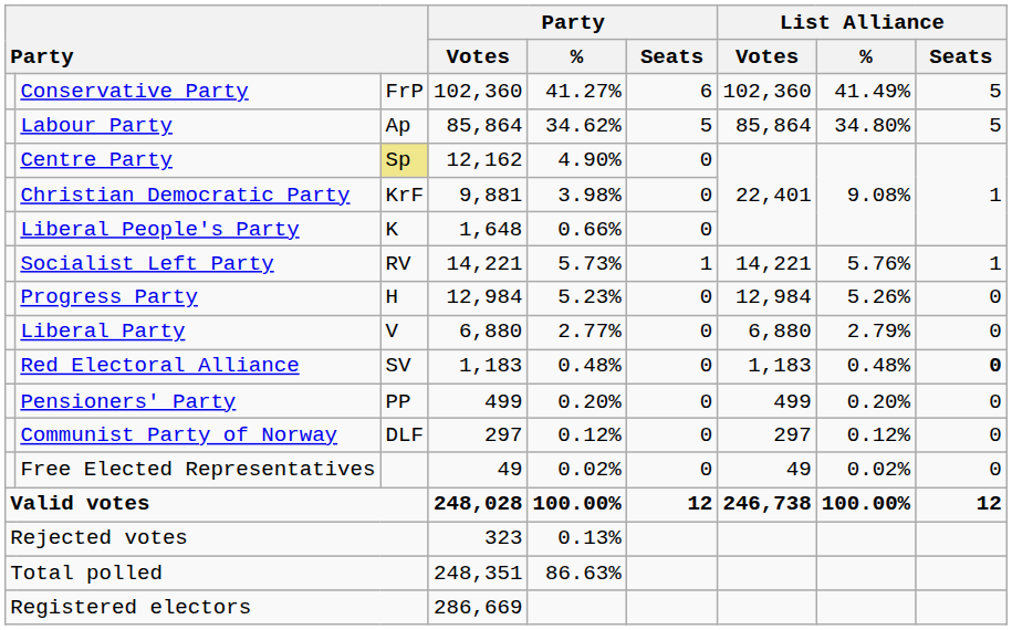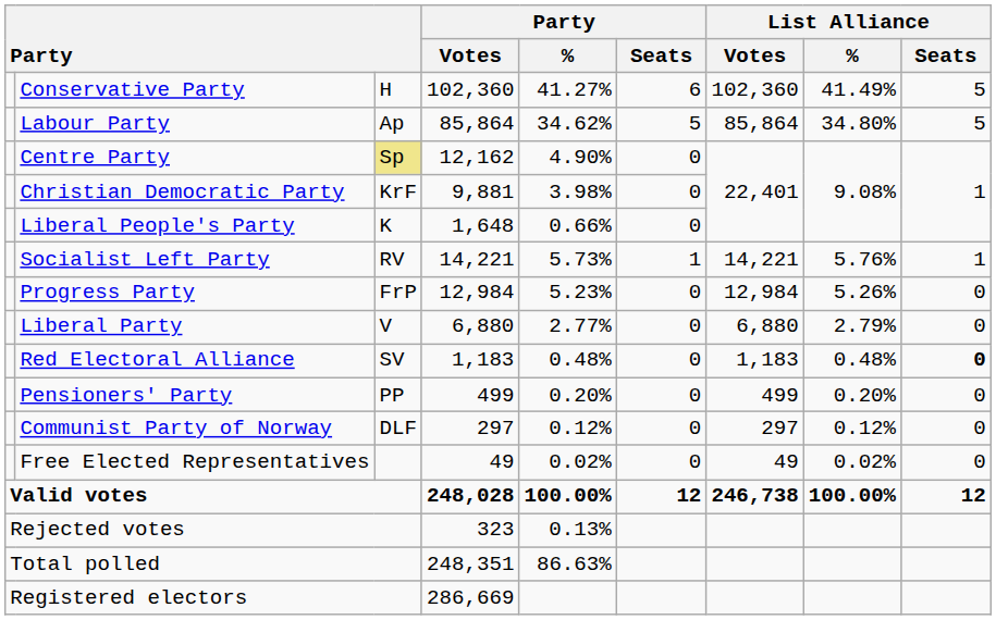Conservative Party | column 3: FrP -> H
Progress Party | column 3: H -> FrP
